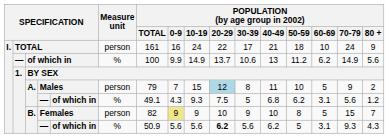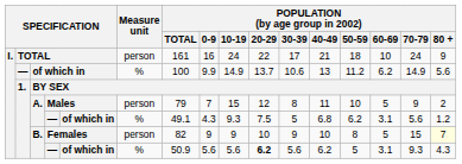Males | POPULATION (by age group in 2002) / 20-29: lightblue background -> no background
Females | POPULATION (by age group in 2002) / 0-9: khaki background -> no background
Females | POPULATION (by age group in 2002) / 80 +: no background -> lightyellow background
